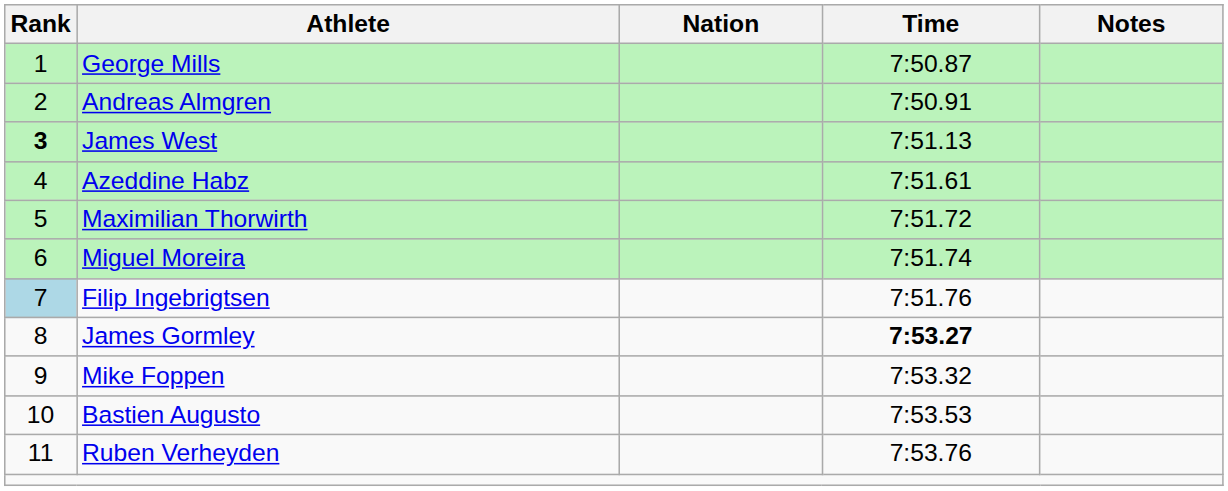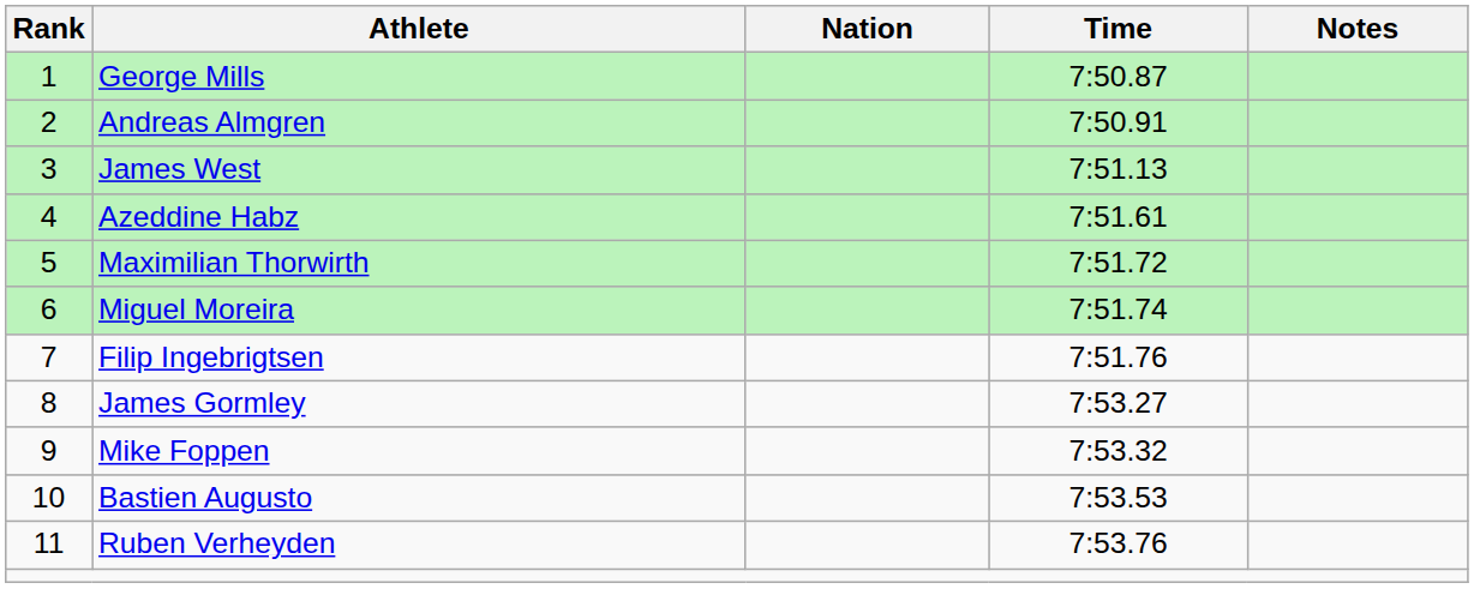James West | Rank: bold -> normal
Filip Ingebrigtsen | Rank: lightblue background -> no background
James Gormley | Time: bold -> normal
